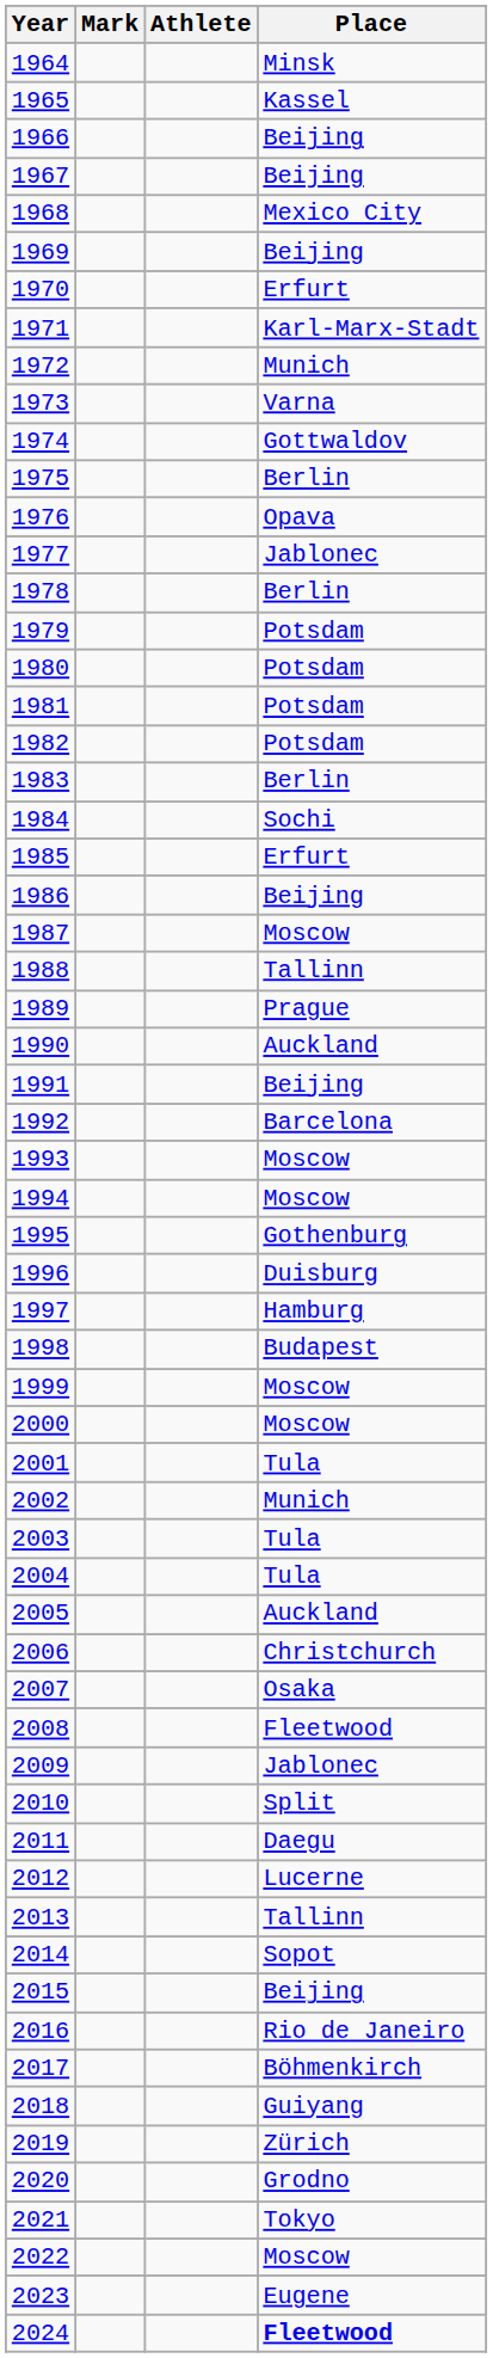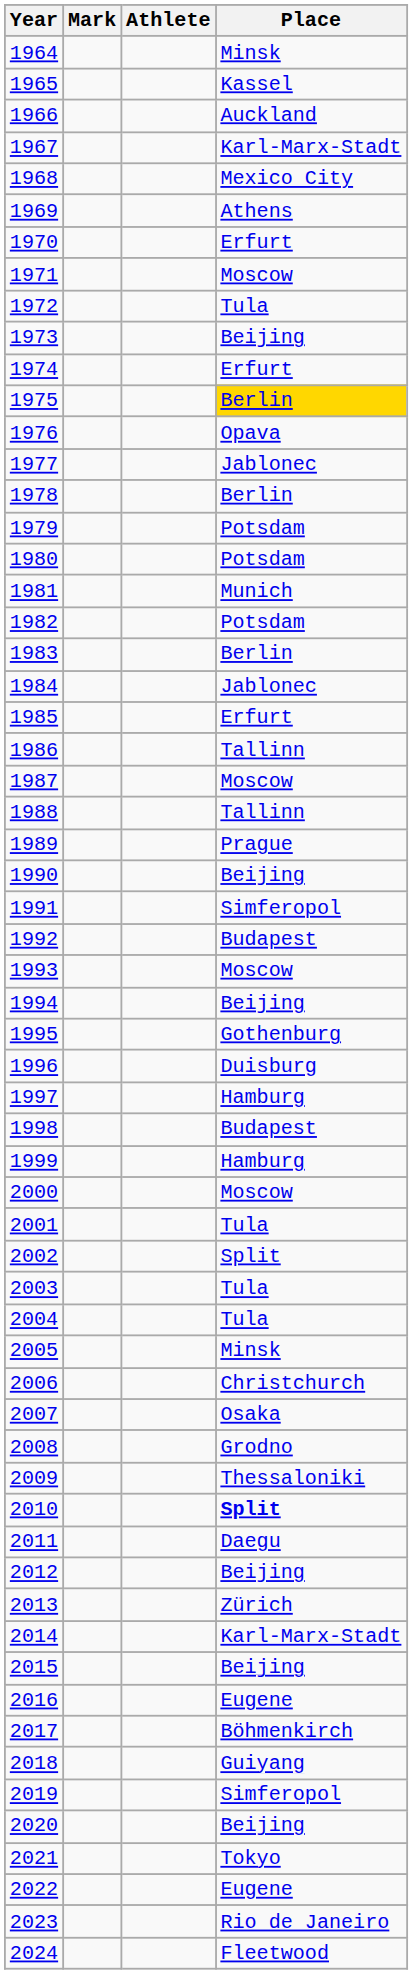1966 | Place: Beijing -> Auckland
1967 | Place: Beijing -> Karl-Marx-Stadt
1969 | Place: Beijing -> Athens
1971 | Place: Karl-Marx-Stadt -> Moscow
1972 | Place: Munich -> Tula
1973 | Place: Varna -> Beijing
1974 | Place: Gottwaldov -> Erfurt
1975 | Place: no background -> gold background
1981 | Place: Potsdam -> Munich
1984 | Place: Sochi -> Jablonec
1986 | Place: Beijing -> Tallinn
1990 | Place: Auckland -> Beijing
1991 | Place: Beijing -> Simferopol
1992 | Place: Barcelona -> Budapest
1994 | Place: Moscow -> Beijing
1999 | Place: Moscow -> Hamburg
2002 | Place: Munich -> Split
2005 | Place: Auckland -> Minsk
2008 | Place: Fleetwood -> Grodno
2009 | Place: Jablonec -> Thessaloniki
2010 | Place: normal -> bold
2012 | Place: Lucerne -> Beijing
2013 | Place: Tallinn -> Zürich
2014 | Place: Sopot -> Karl-Marx-Stadt
2016 | Place: Rio de Janeiro -> Eugene
2019 | Place: Zürich -> Simferopol
2020 | Place: Grodno -> Beijing
2022 | Place: Moscow -> Eugene
2023 | Place: Eugene -> Rio de Janeiro
2024 | Place: bold -> normal
